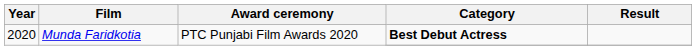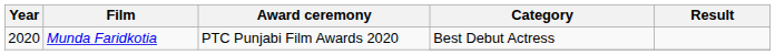row 2 | Category: bold -> normal
